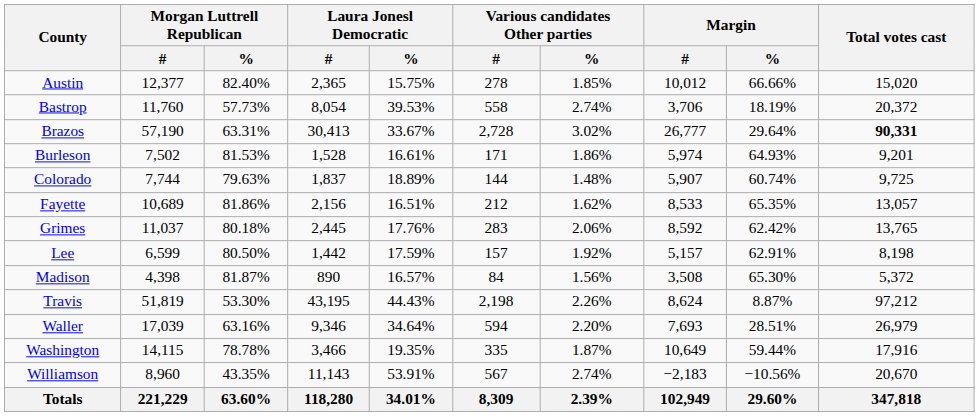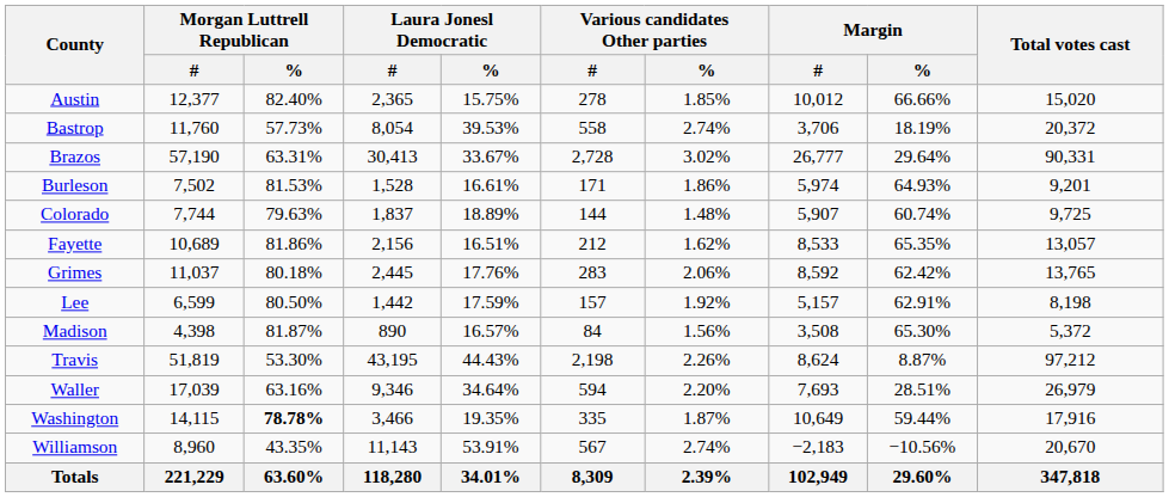Brazos | Total votes cast: bold -> normal
Washington | Morgan Luttrell Republican / %: normal -> bold
